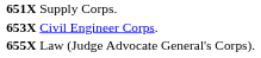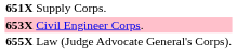row 2 | column 1: no background -> pink background
